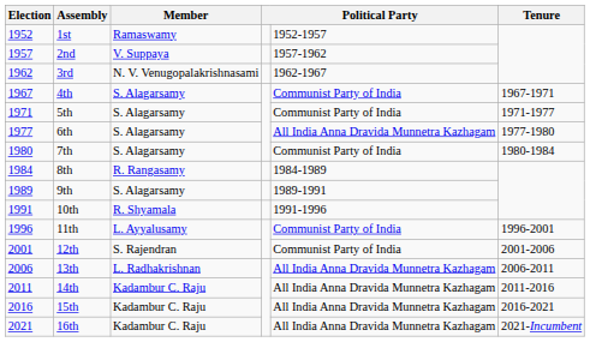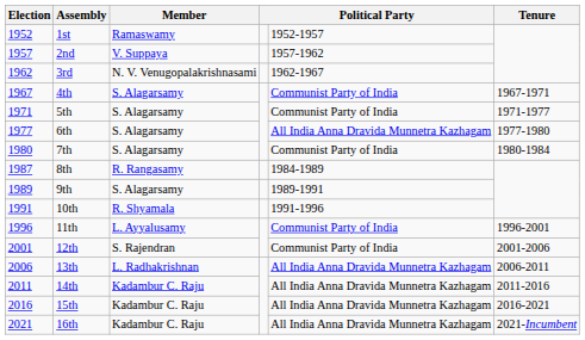8th | Election: 1984 -> 1987
